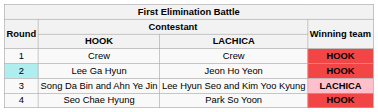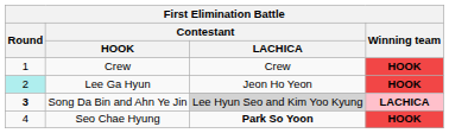Song Da Bin and Ahn Ye Jin | Round: normal -> bold
Song Da Bin and Ahn Ye Jin | Contestant / LACHICA: no background -> lightgrey background
Seo Chae Hyung | Contestant / LACHICA: normal -> bold
